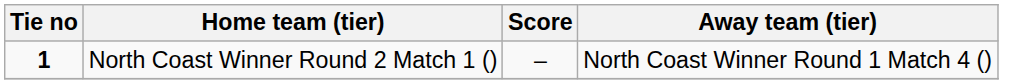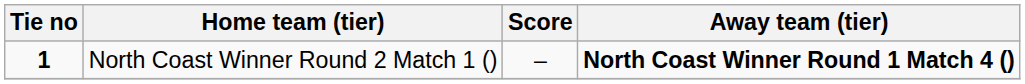North Coast Winner Round 2 Match 1 () | Away team (tier): normal -> bold
